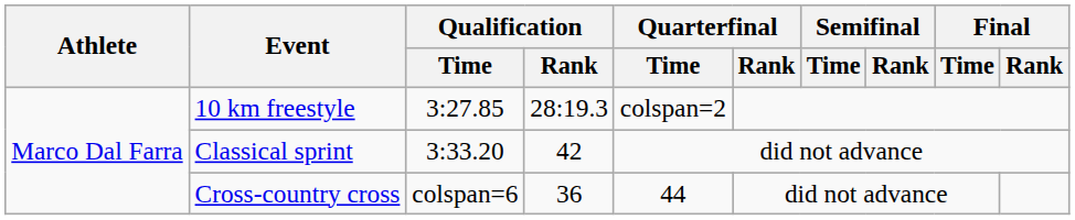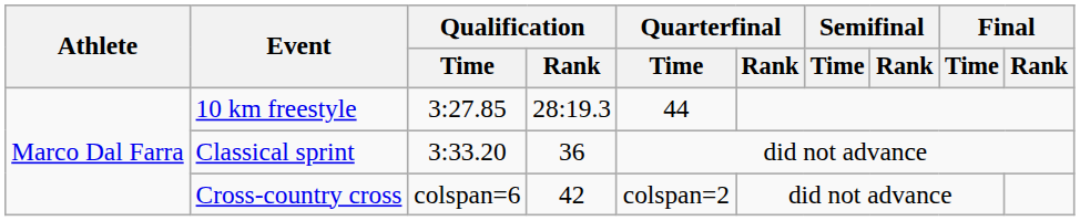10 km freestyle | Quarterfinal / Time: colspan=2 -> 44
Classical sprint | Qualification / Rank: 42 -> 36
Cross-country cross | Qualification / Rank: 36 -> 42
Cross-country cross | Quarterfinal / Time: 44 -> colspan=2
